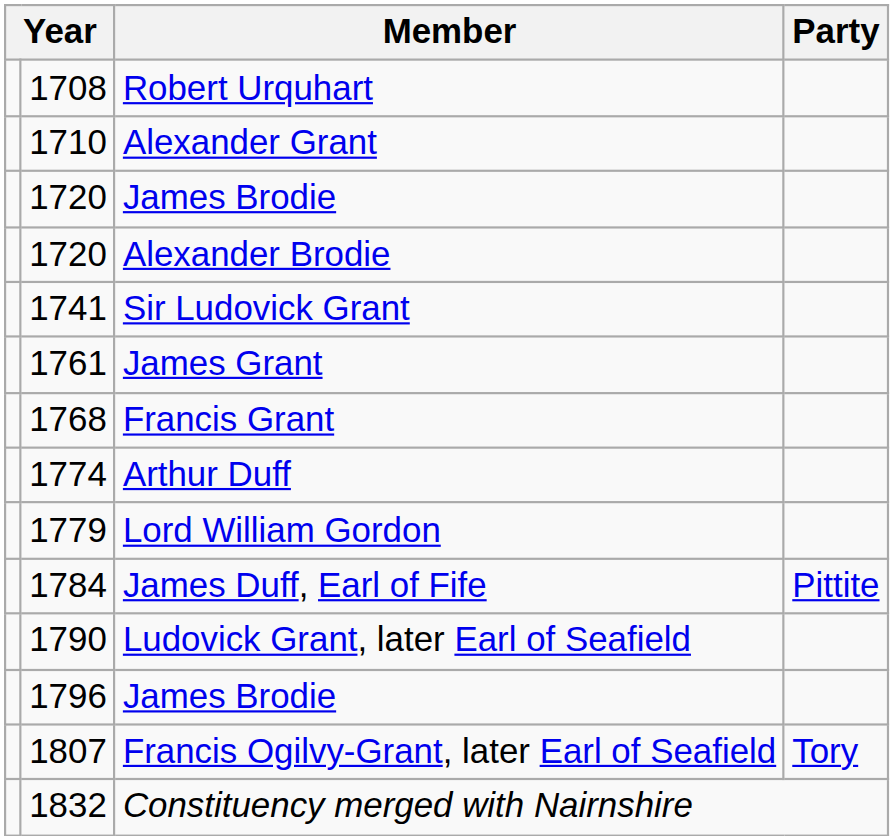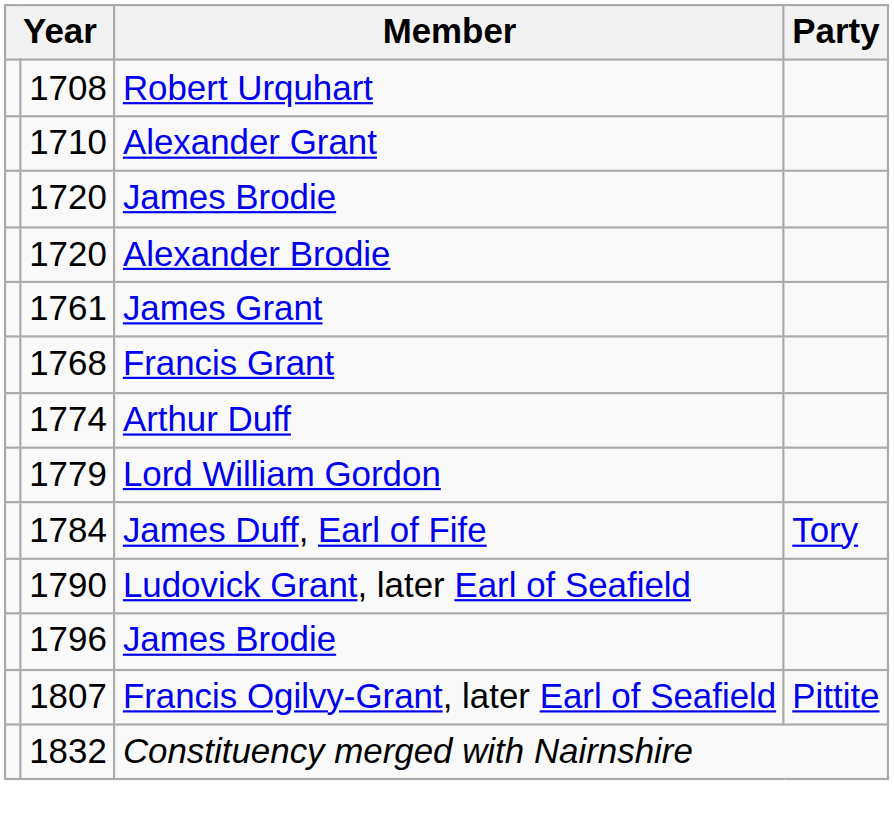- row: 1741 | Sir Ludovick Grant
James Duff, Earl of Fife | Party: Pittite -> Tory
Francis Ogilvy-Grant, later Earl of Seafield | Party: Tory -> Pittite
